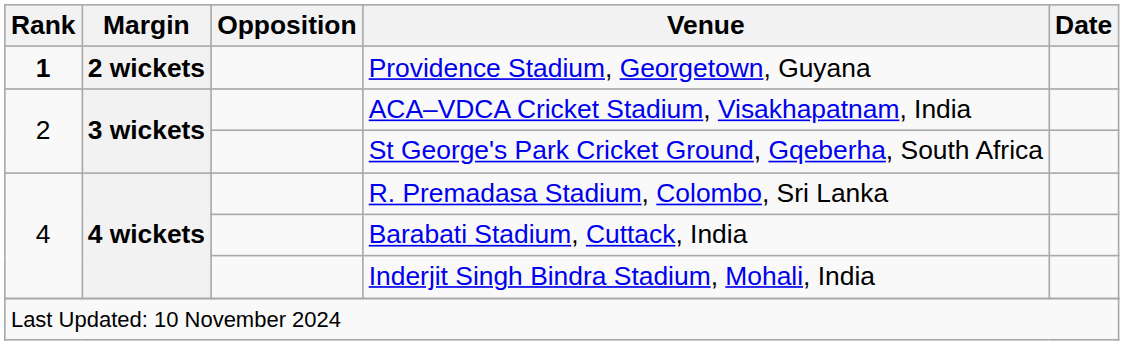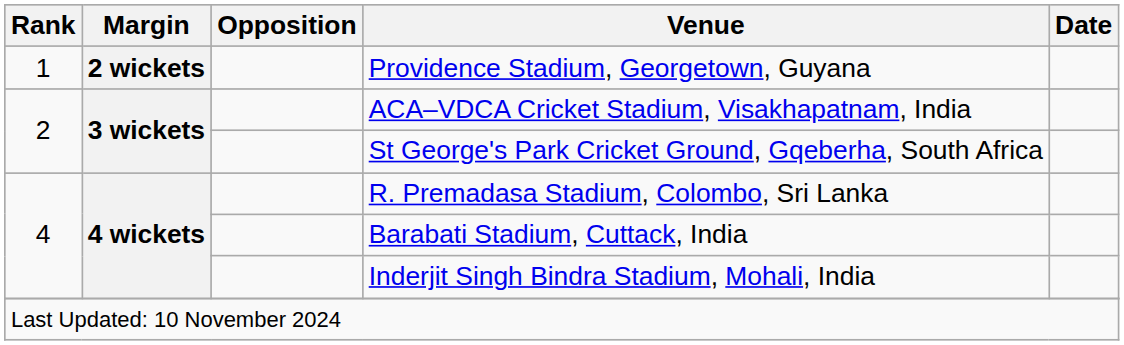Providence Stadium, Georgetown, Guyana | Rank: bold -> normal
